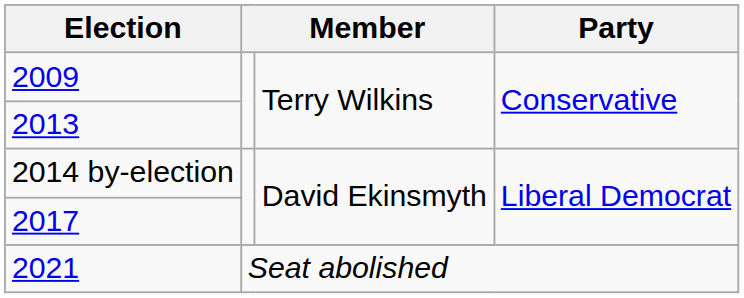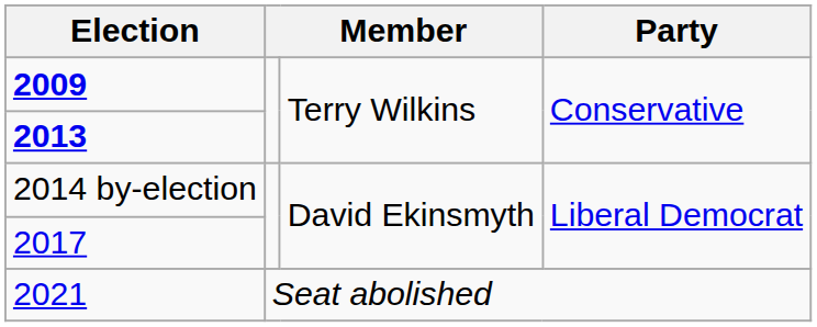2009 | Election: normal -> bold
2013 | Election: normal -> bold
